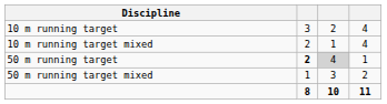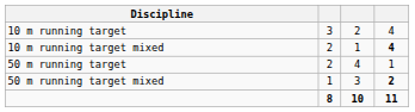10 m running target mixed | column 4: normal -> bold
50 m running target | column 2: bold -> normal
50 m running target | column 3: lightgrey background -> no background
50 m running target mixed | column 4: normal -> bold
